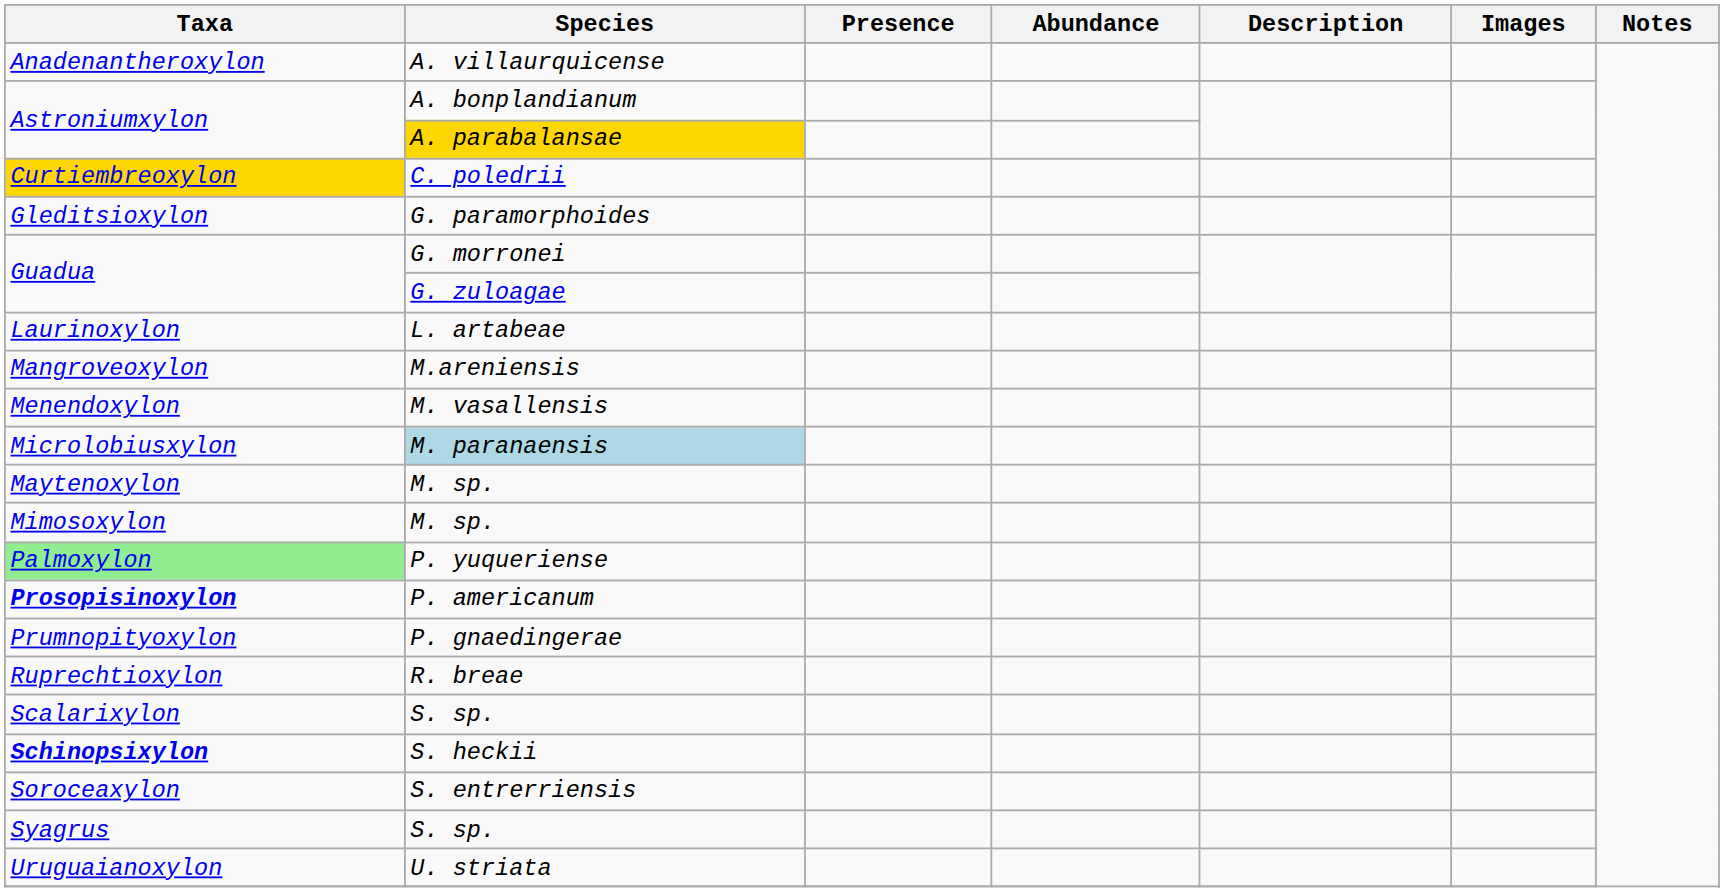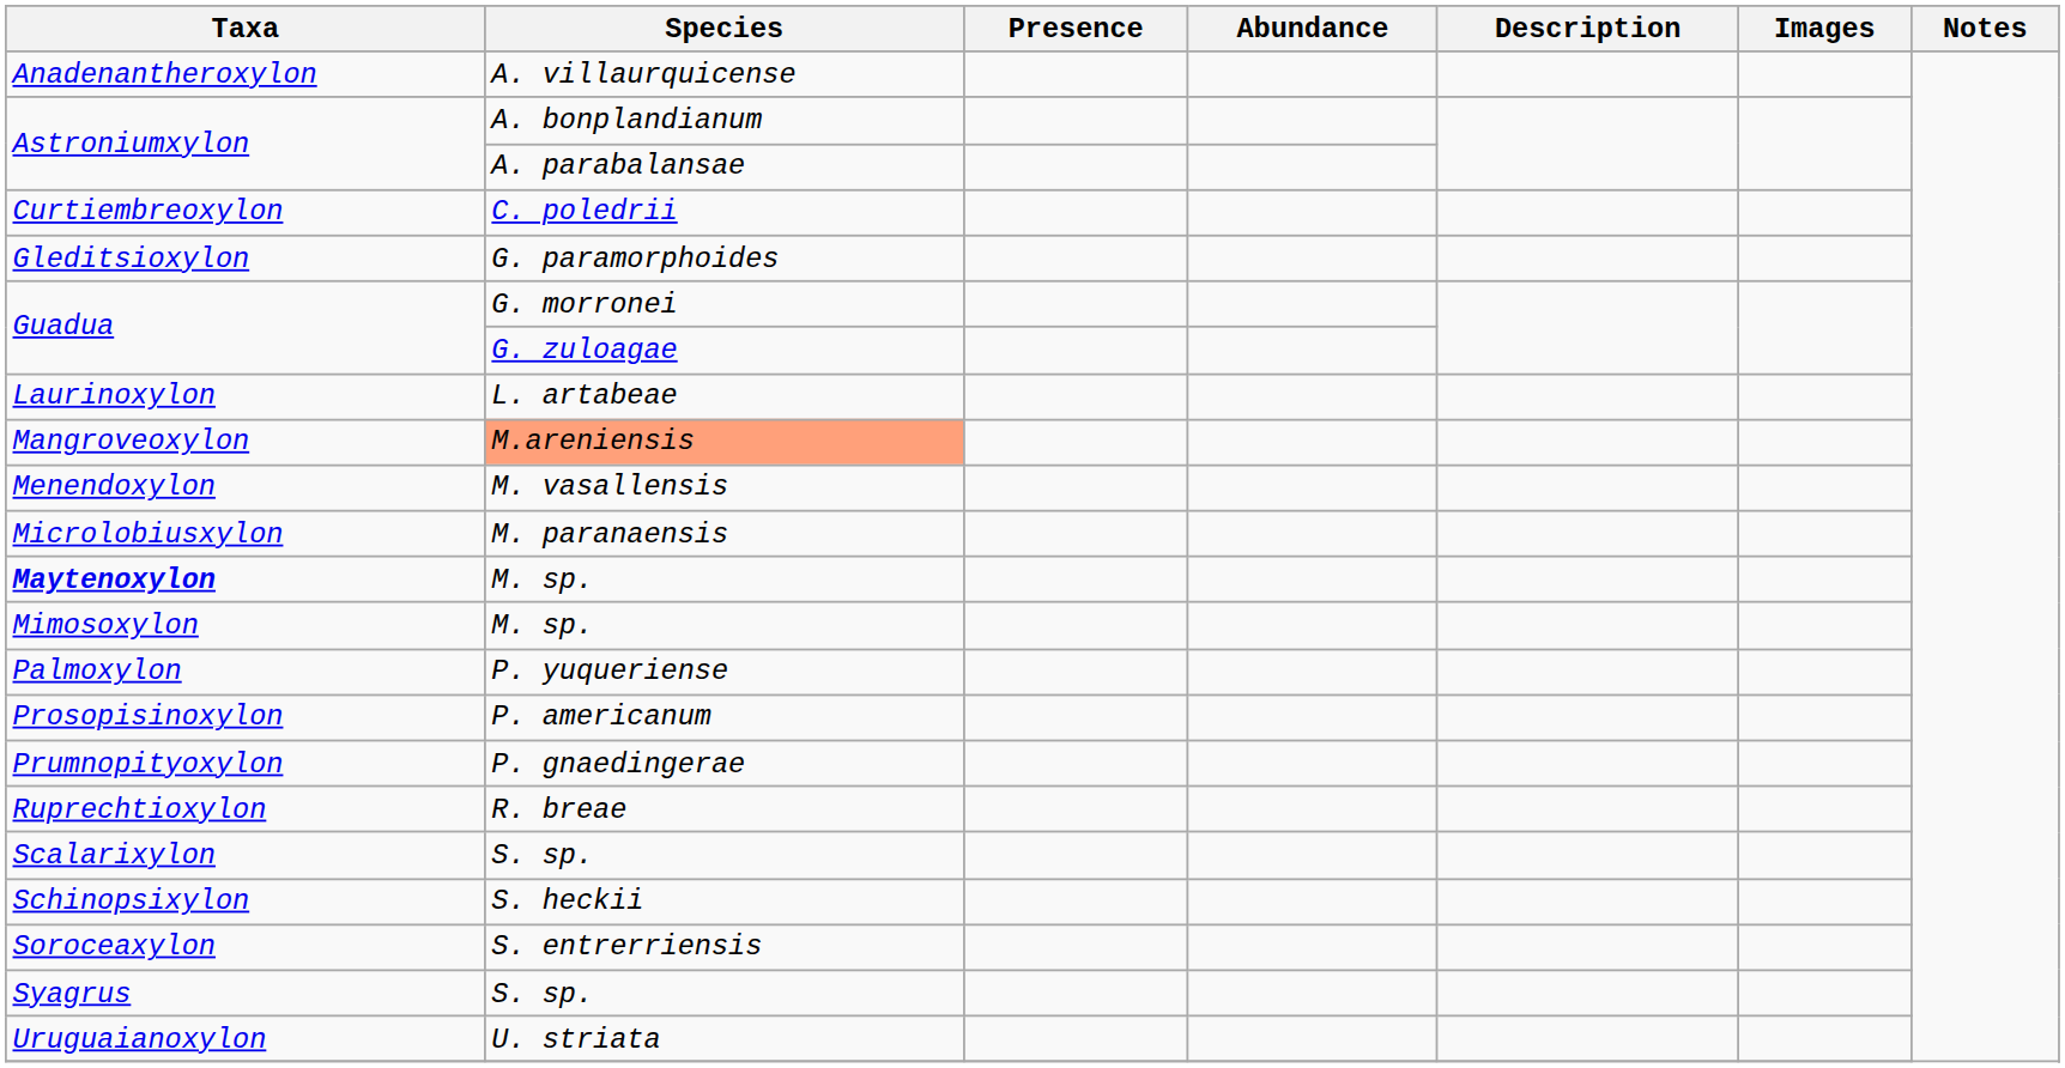Astroniumxylon / A. parabalansae | Species: gold background -> no background
Curtiembreoxylon | Taxa: gold background -> no background
Mangroveoxylon | Species: no background -> lightsalmon background
Microlobiusxylon | Species: lightblue background -> no background
Maytenoxylon | Taxa: normal -> bold
Palmoxylon | Taxa: lightgreen background -> no background
Prosopisinoxylon | Taxa: bold -> normal
Schinopsixylon | Taxa: bold -> normal
